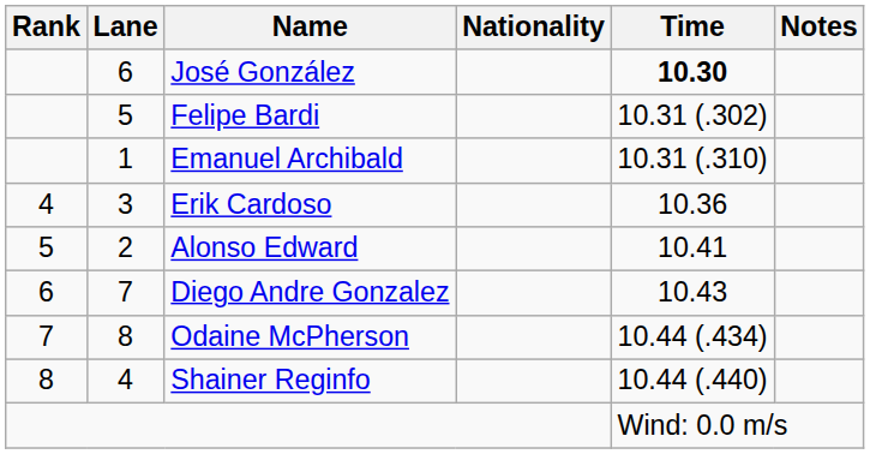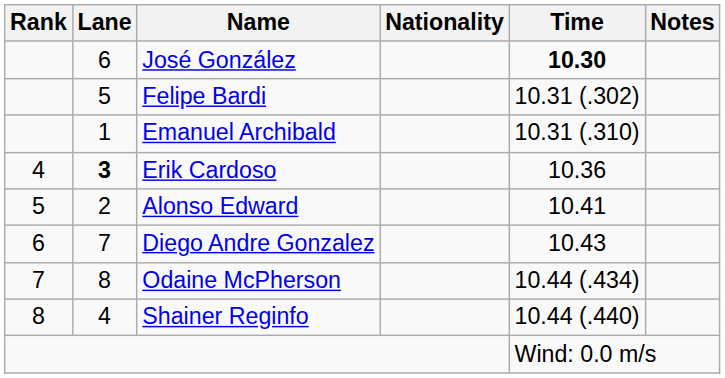Erik Cardoso | Lane: normal -> bold
